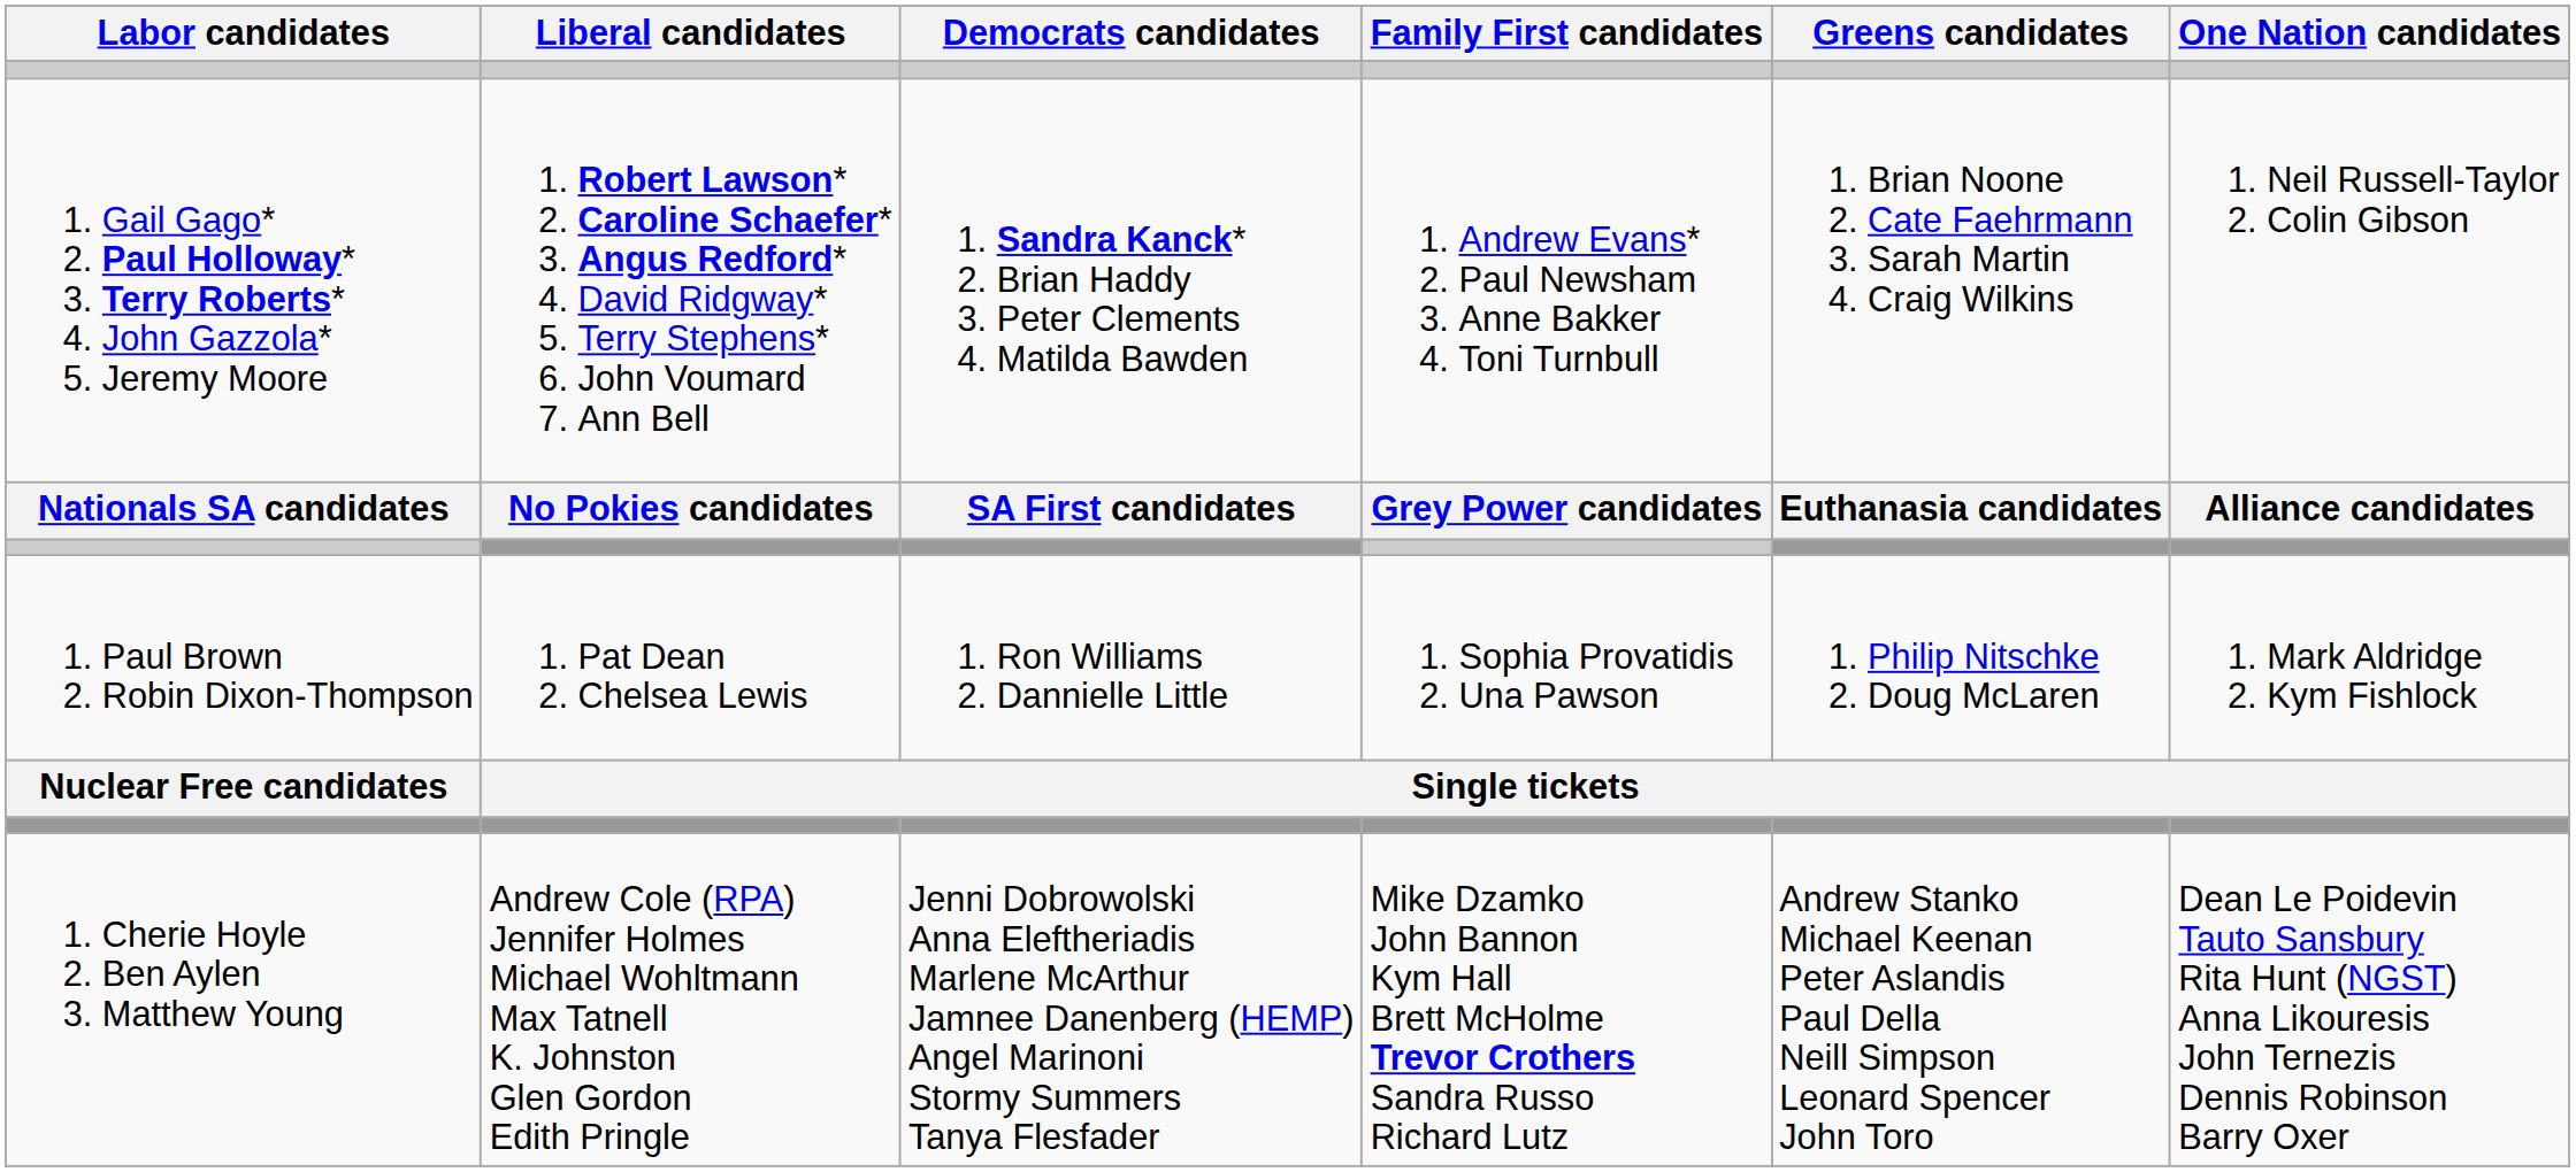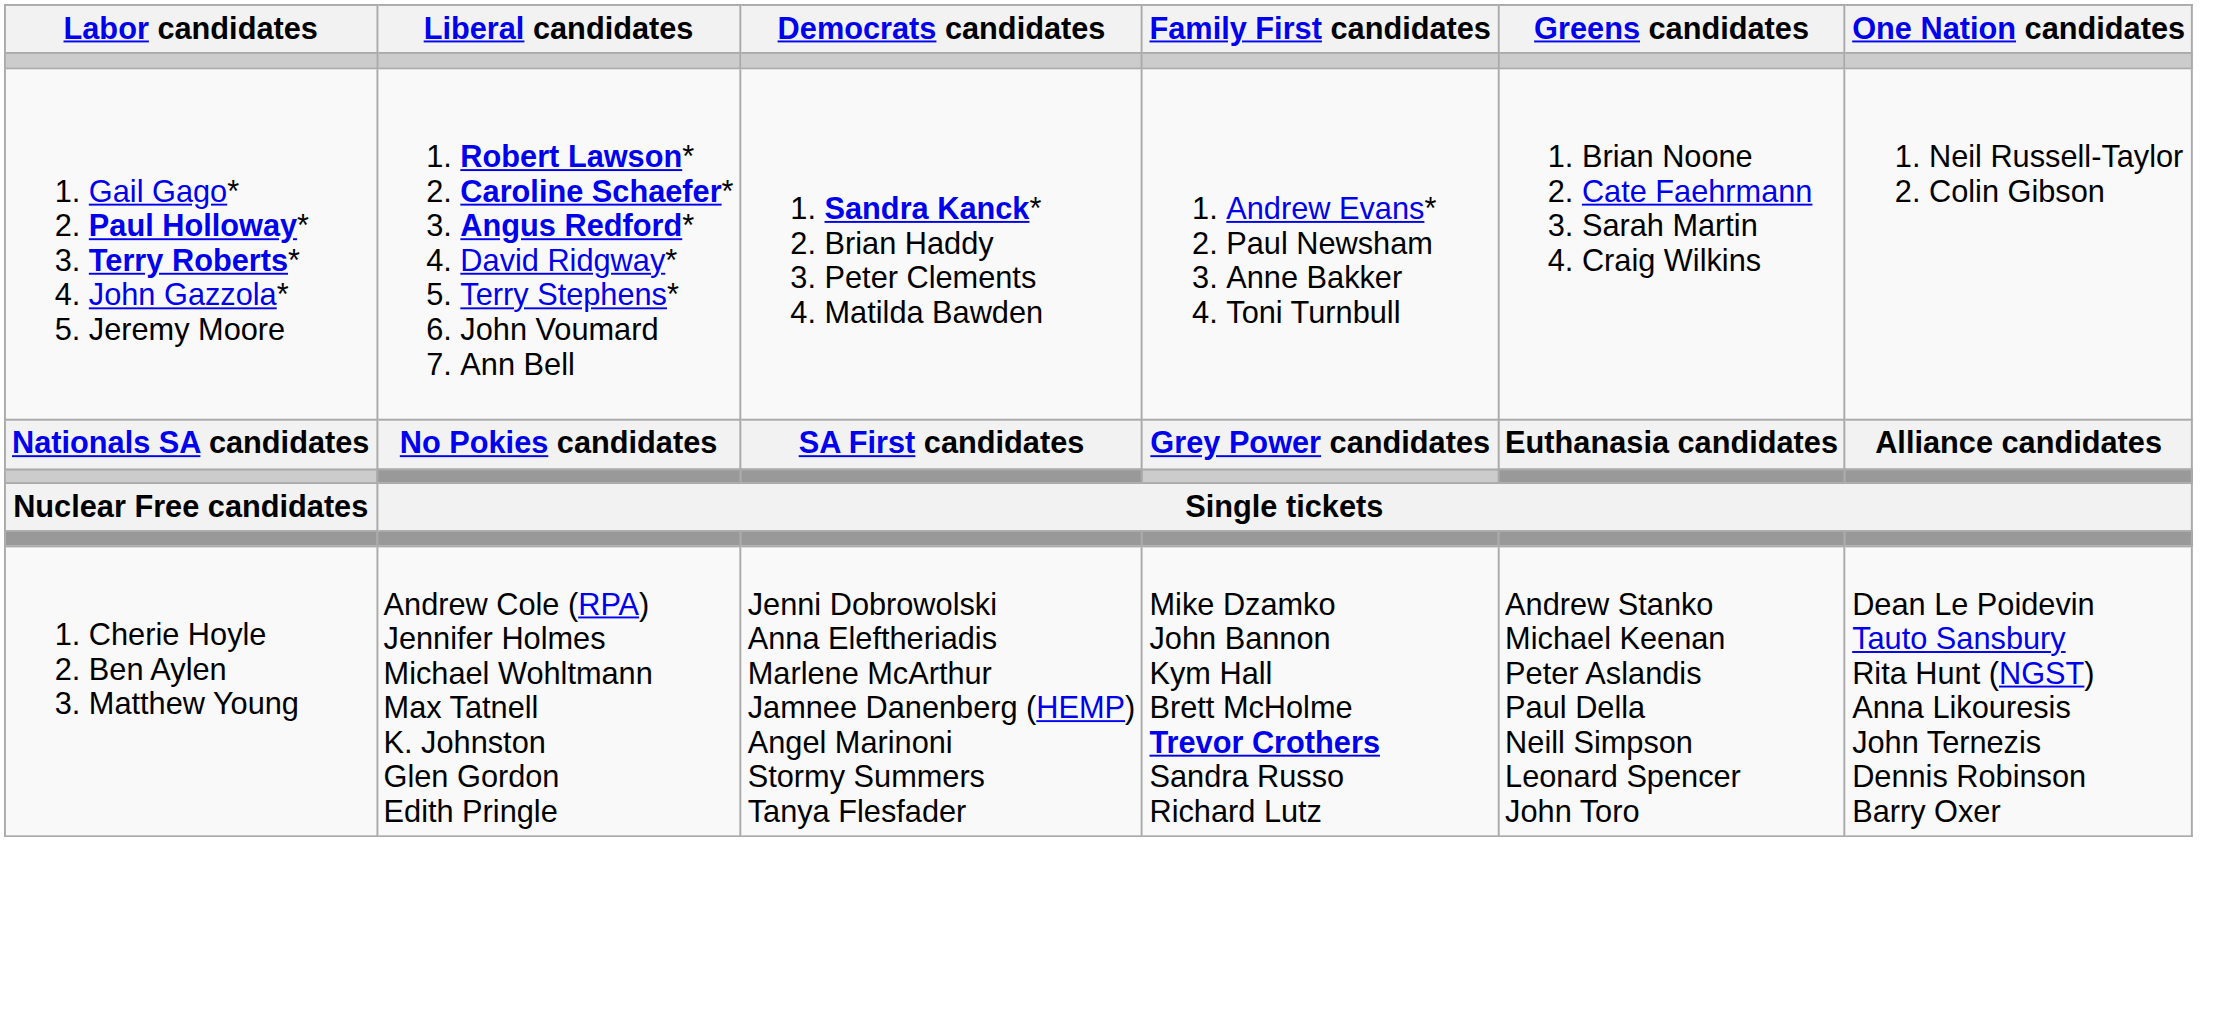- row: Paul Brown Robin Dixon-Thompson | Pat Dean Chelsea Lewis | Ron Williams Dannielle Little | Sophia Provatidis Una Pawson | Philip Nitschke Doug McLaren | Mark Aldridge Kym Fishlock
